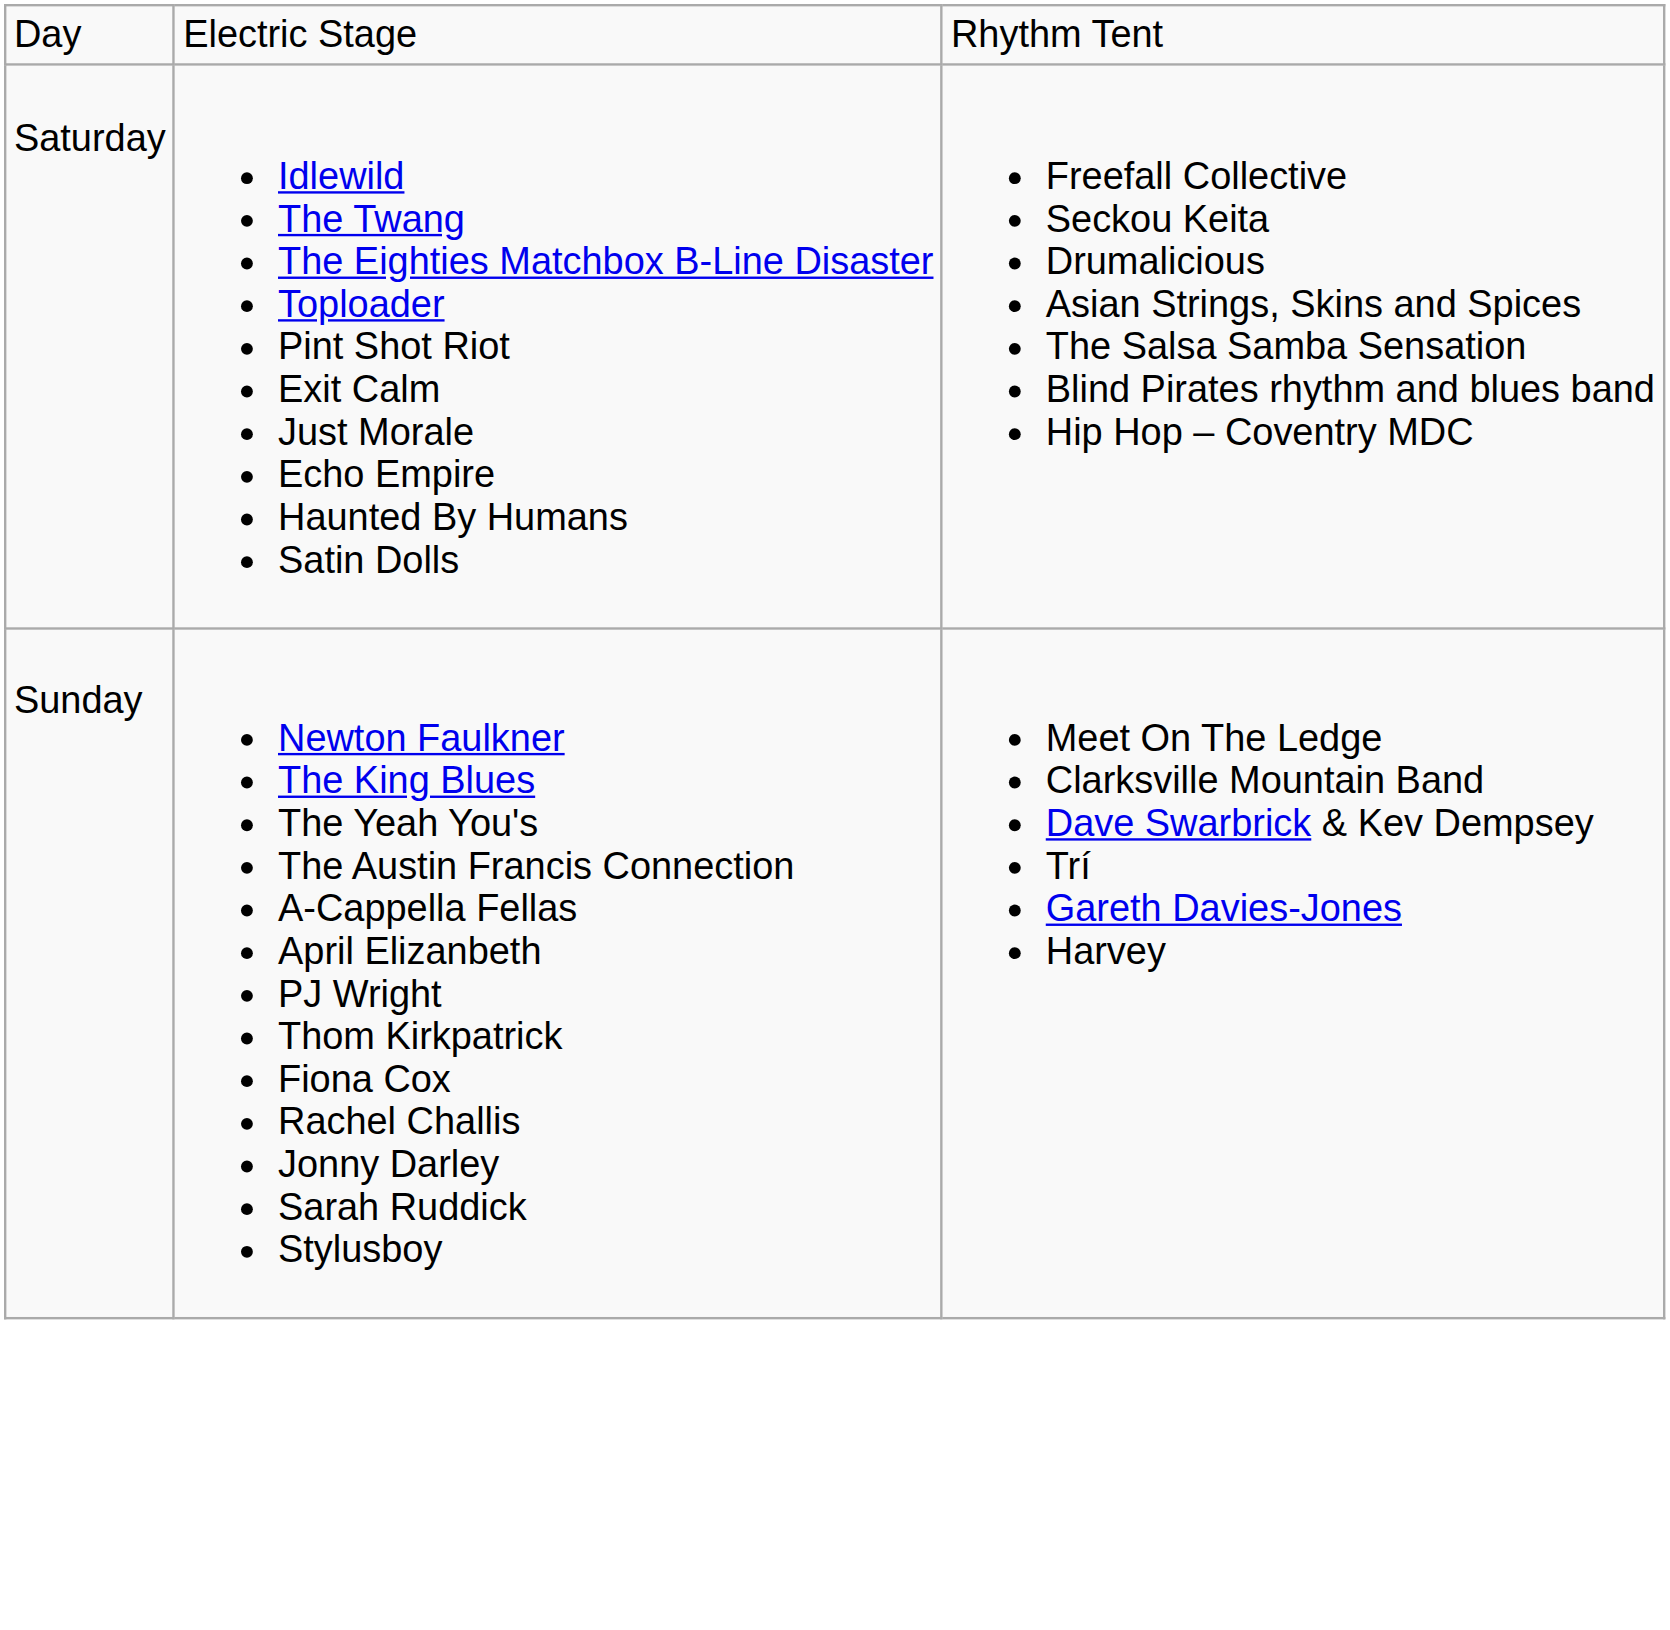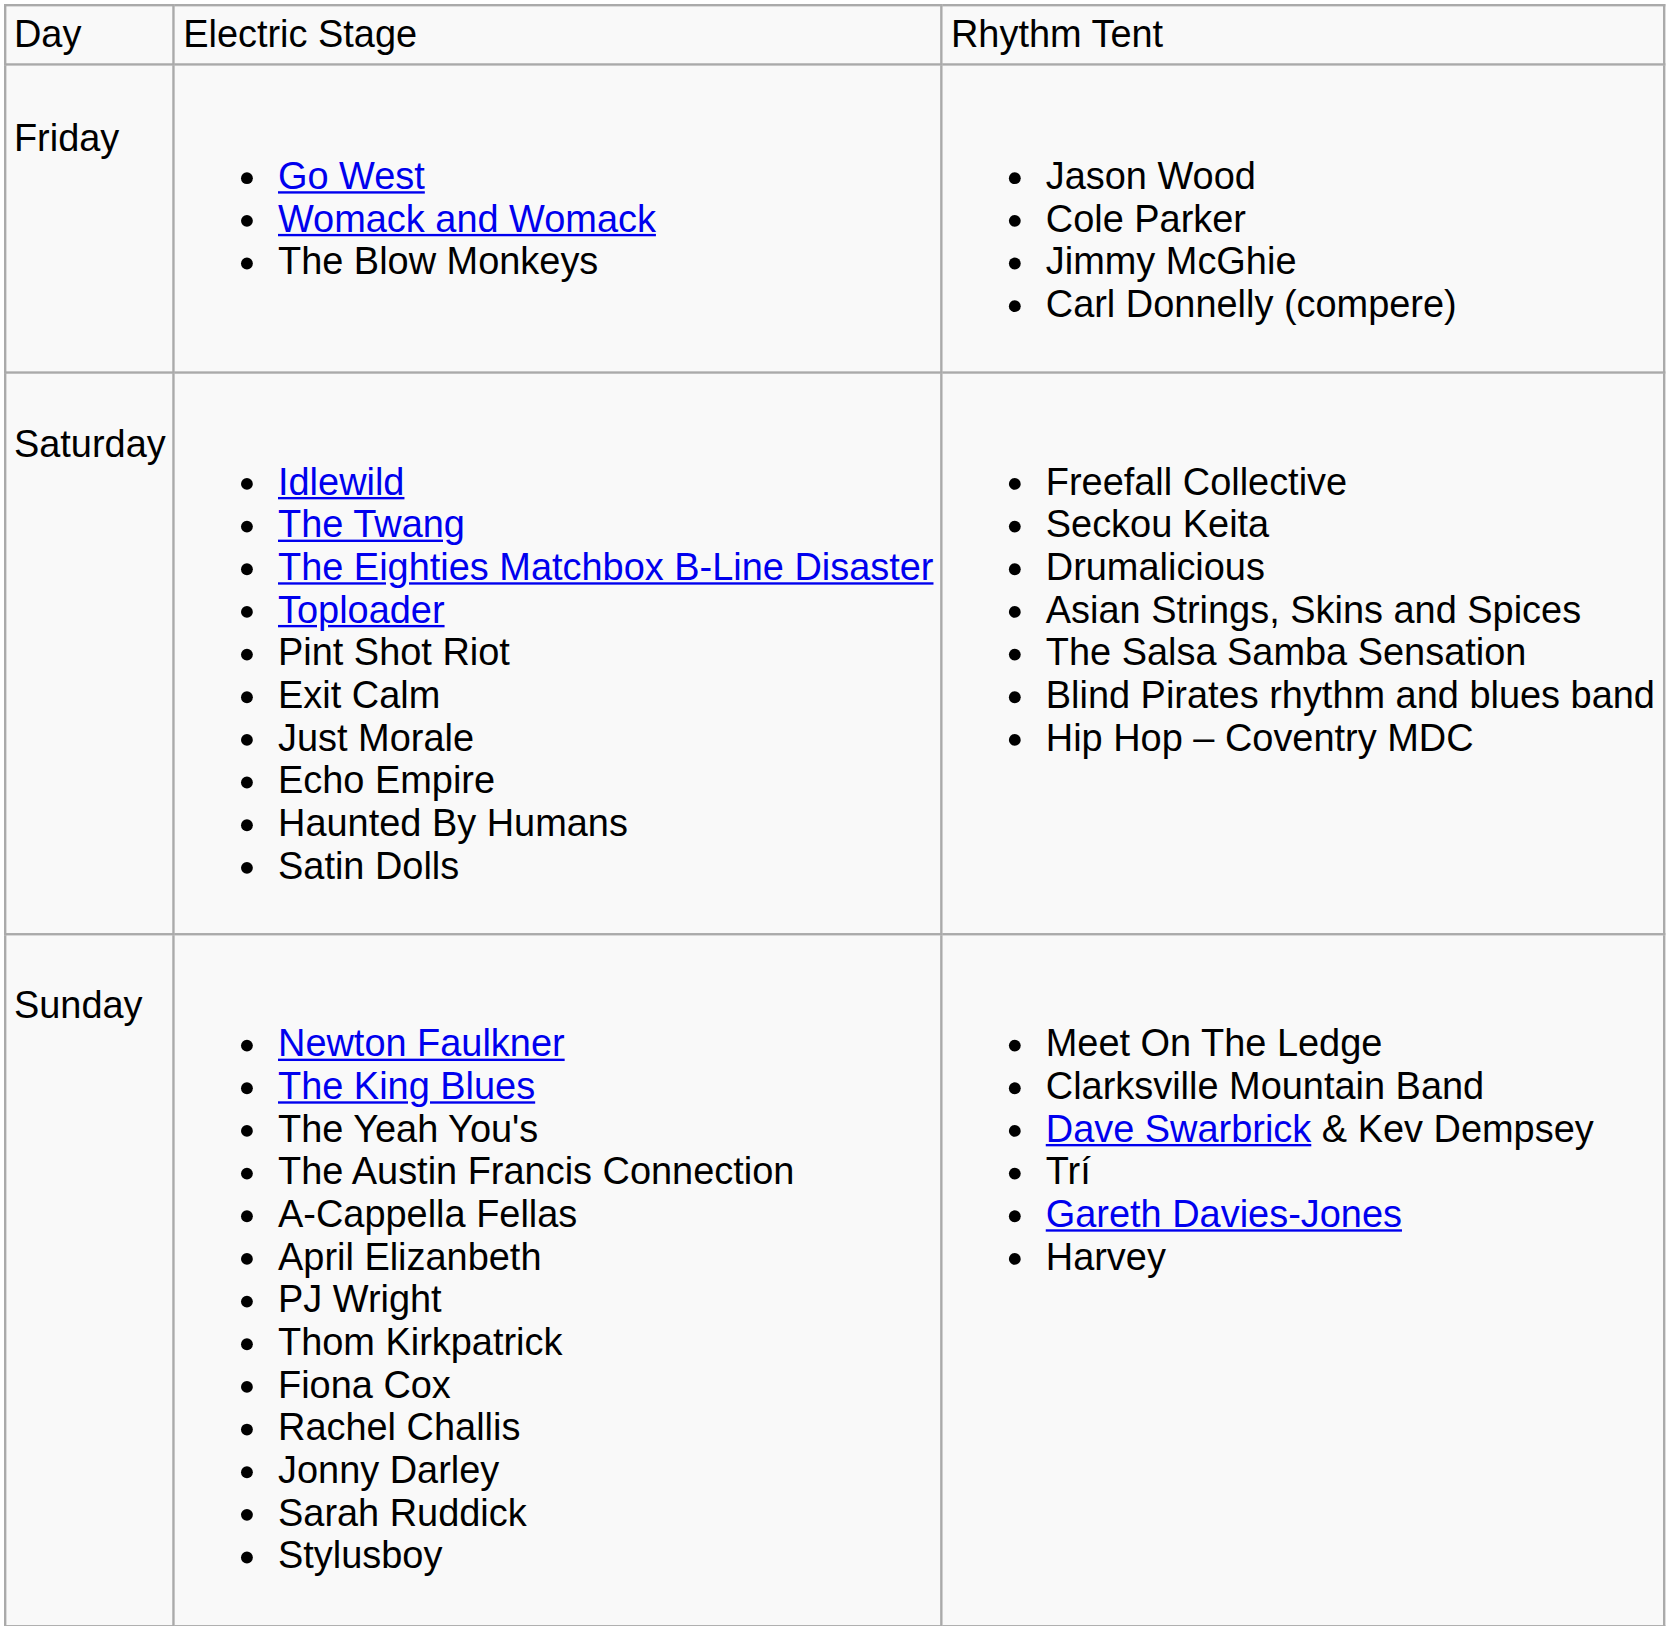+ row: Friday | Go West Womack and Womack The Blow Monkeys | Jason Wood Cole Parker Jimmy McGhie Carl Donnelly (compere)
